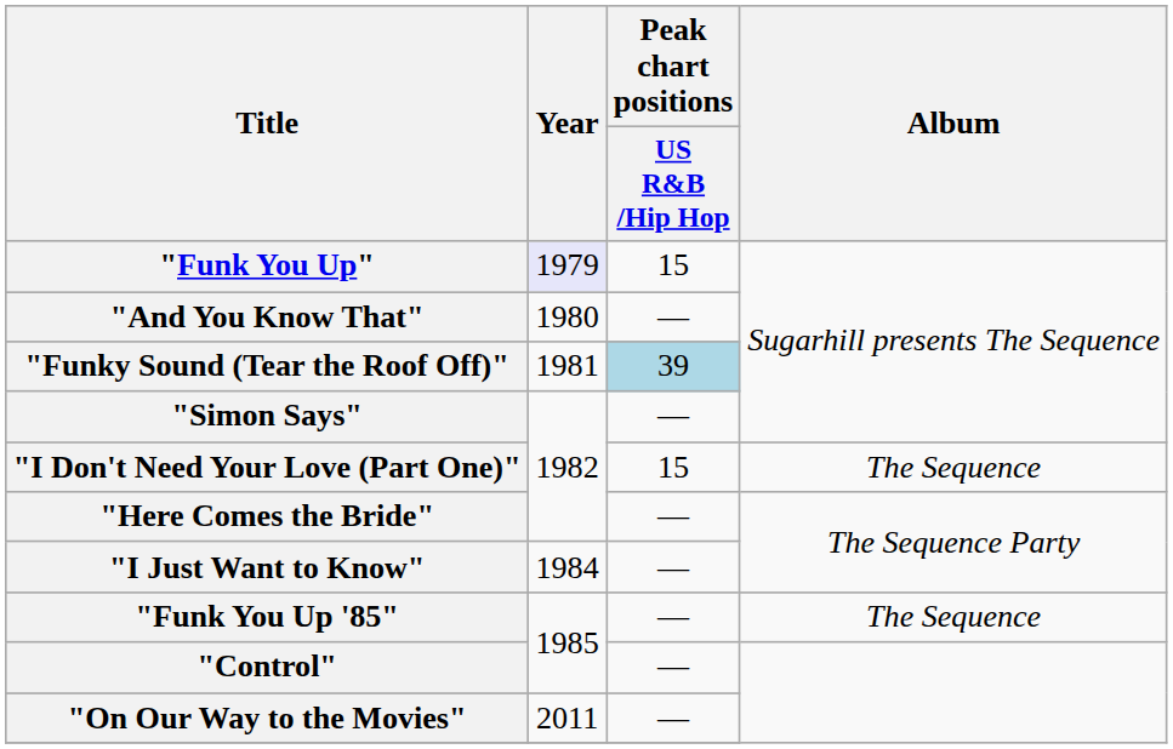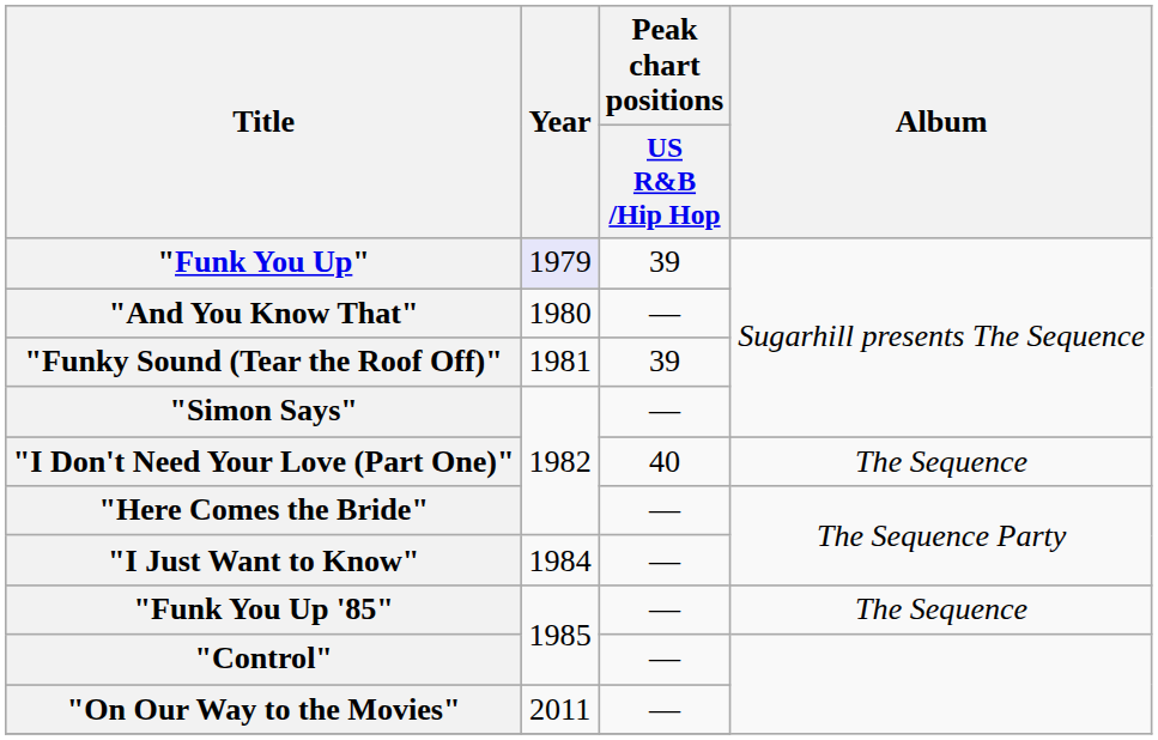"Funk You Up" | Peak chart positions / US R&B /Hip Hop: 15 -> 39
"Funky Sound (Tear the Roof Off)" | Peak chart positions / US R&B /Hip Hop: lightblue background -> no background
"I Don't Need Your Love (Part One)" | Peak chart positions / US R&B /Hip Hop: 15 -> 40
